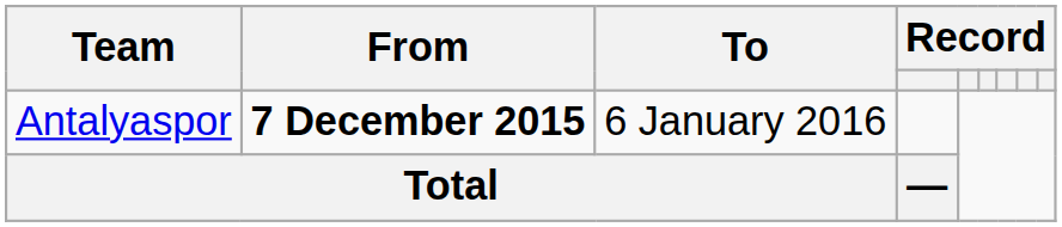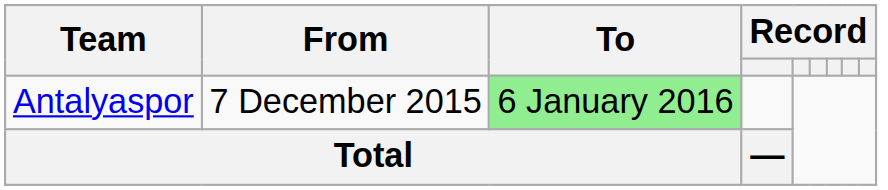Antalyaspor | From: bold -> normal
Antalyaspor | To: no background -> lightgreen background
